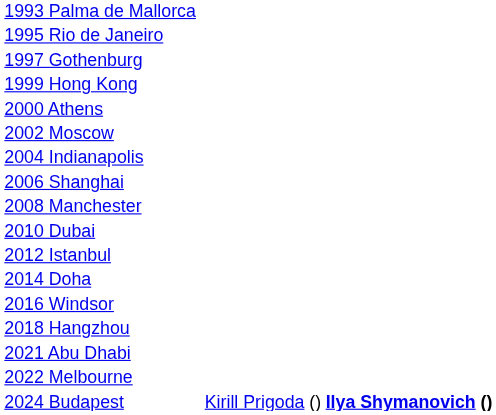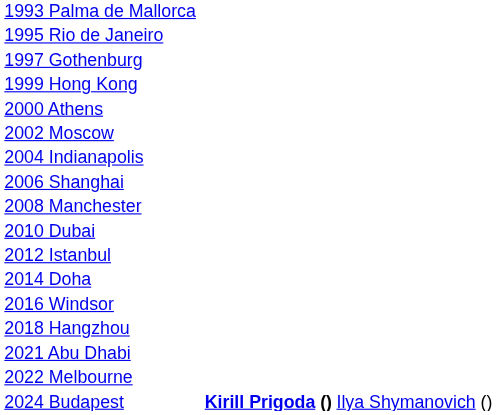2024 Budapest | column 2: normal -> bold
2024 Budapest | column 3: bold -> normal
